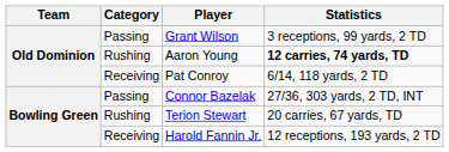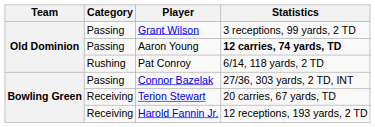Aaron Young | Category: Rushing -> Passing
Pat Conroy | Category: Receiving -> Rushing
Terion Stewart | Category: Rushing -> Receiving
